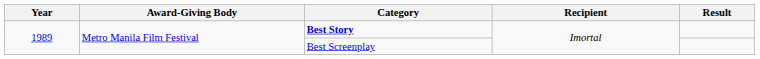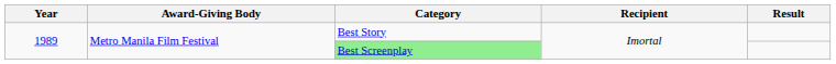Best Story | Category: bold -> normal
Best Screenplay | Category: no background -> lightgreen background
